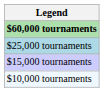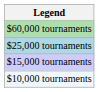row 2 | column 1: bold -> normal
